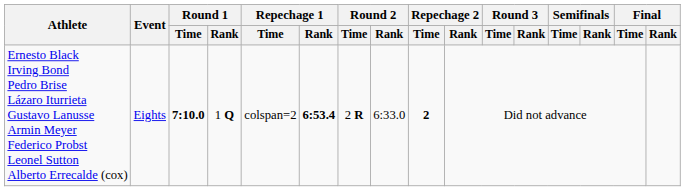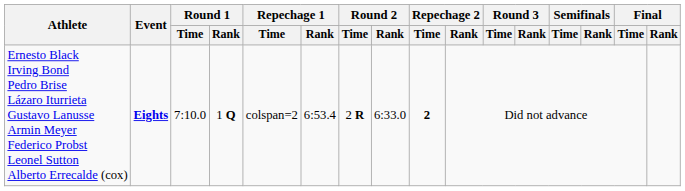row 3 | Event: normal -> bold
row 3 | Round 1 / Time: bold -> normal
row 3 | Repechage 1 / Rank: bold -> normal
